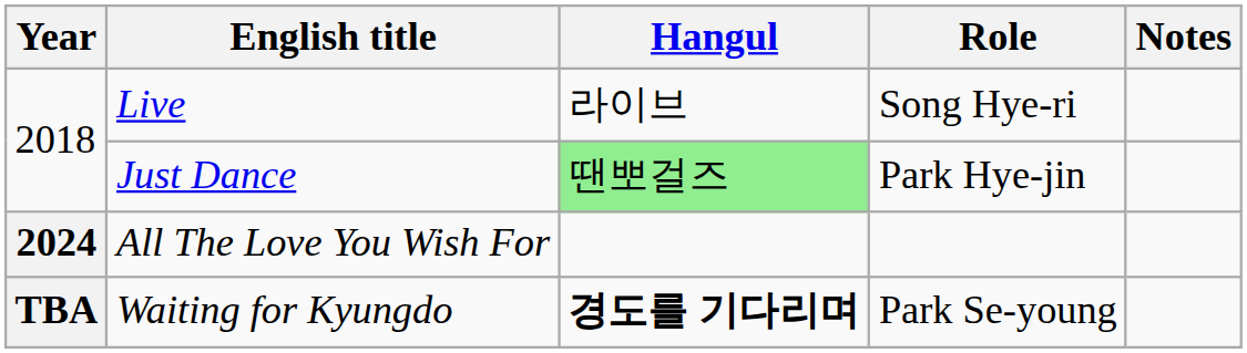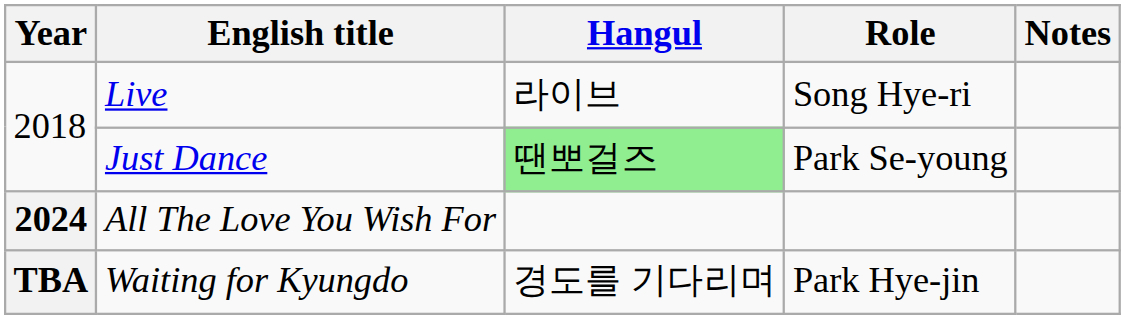Just Dance | Role: Park Hye-jin -> Park Se-young
Waiting for Kyungdo | Hangul: bold -> normal
Waiting for Kyungdo | Role: Park Se-young -> Park Hye-jin
